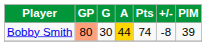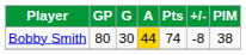Bobby Smith | GP: lightsalmon background -> no background
Bobby Smith | PIM: 39 -> 38
